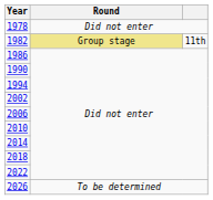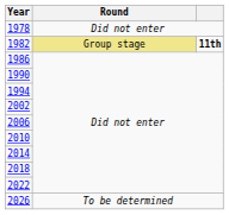1982 | column 3: normal -> bold
